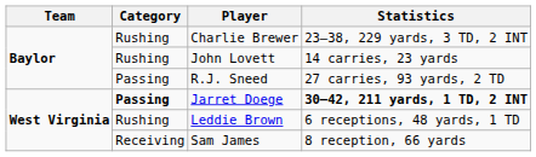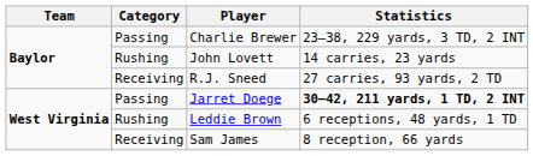Charlie Brewer | Category: Rushing -> Passing
R.J. Sneed | Category: Passing -> Receiving
Jarret Doege | Category: bold -> normal
